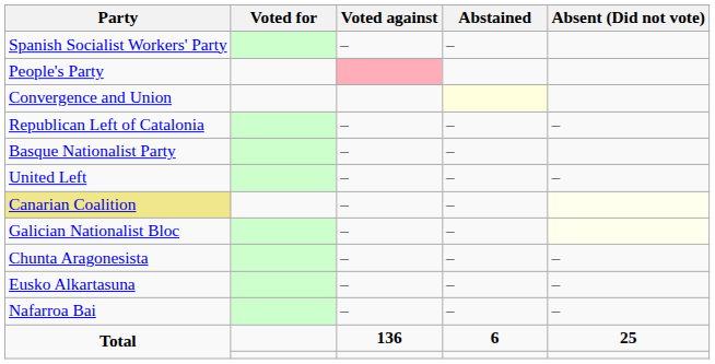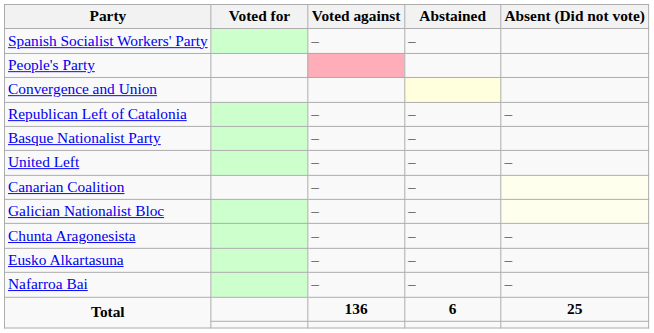Canarian Coalition | Party: khaki background -> no background
